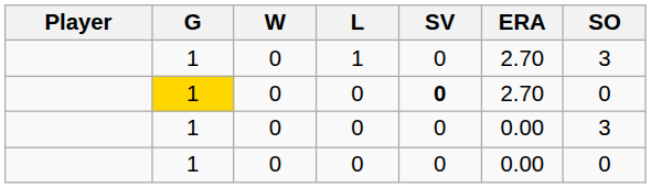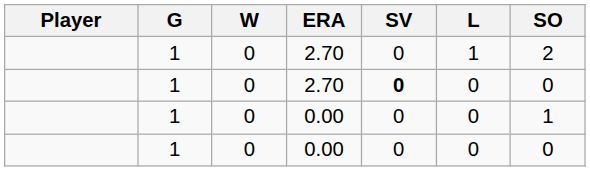columns swapped: L <-> ERA
row 2 | SO: 3 -> 2
row 3 | G: gold background -> no background
row 4 | SO: 3 -> 1
